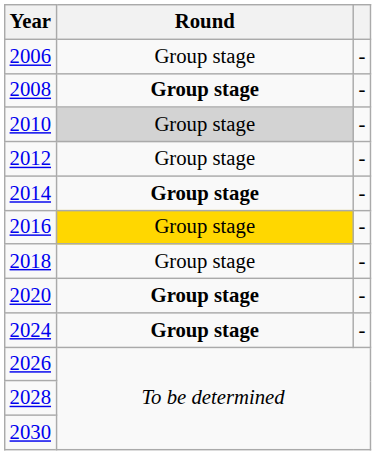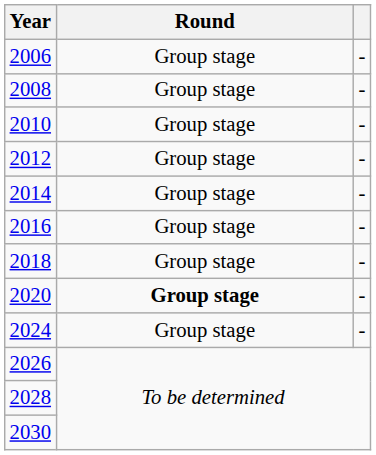2008 | Round: bold -> normal
2010 | Round: lightgrey background -> no background
2014 | Round: bold -> normal
2016 | Round: gold background -> no background
2024 | Round: bold -> normal
